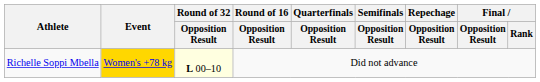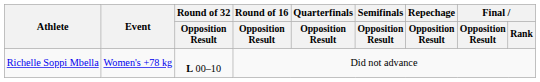Richelle Soppi Mbella | Event: gold background -> no background
Richelle Soppi Mbella | Round of 32 / Opposition Result: lightyellow background -> no background
